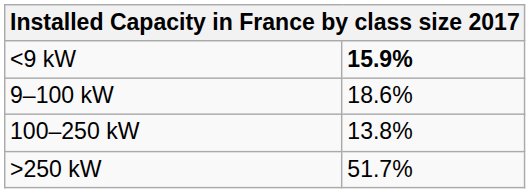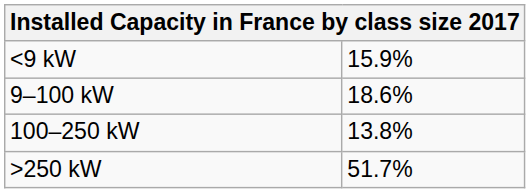<9 kW | column 2: bold -> normal
